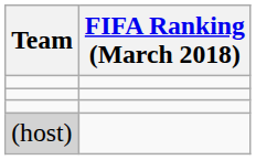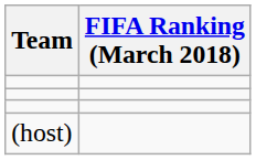row 5 | Team: lightgrey background -> no background
